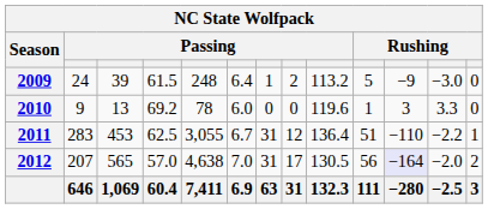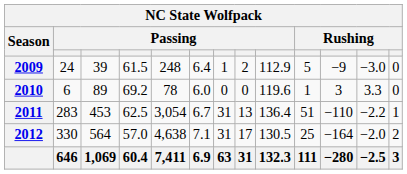2009 | column 9: 113.2 -> 112.9
2010 | column 2: 9 -> 6
2010 | column 3: 13 -> 89
2011 | column 5: 3,055 -> 3,054
2011 | column 8: 12 -> 13
2012 | column 2: 207 -> 330
2012 | column 3: 565 -> 564
2012 | column 6: 7.0 -> 7.1
2012 | column 10: 56 -> 25
2012 | column 11: lavender background -> no background
